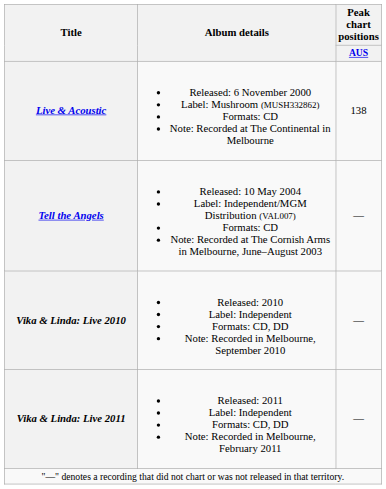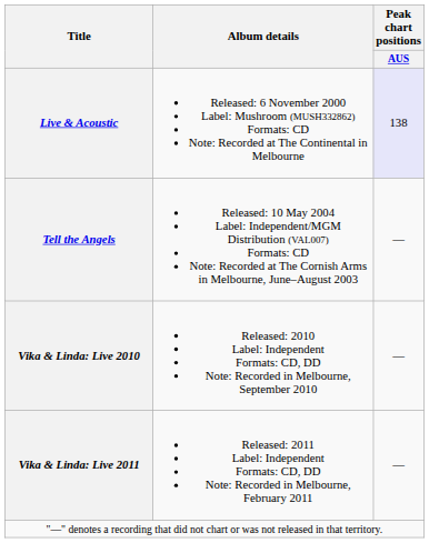Live & Acoustic | Peak chart positions / AUS: no background -> lavender background
